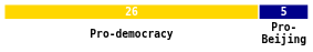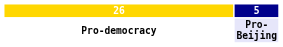Pro-democracy | 5: no background -> lavender background
